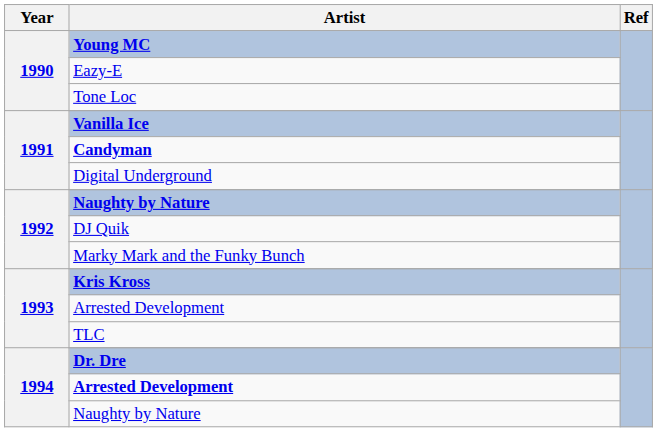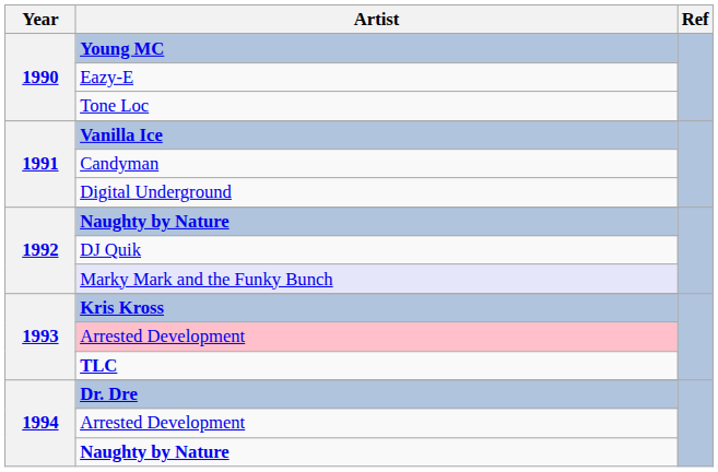Candyman | Artist: bold -> normal
Marky Mark and the Funky Bunch | Artist: no background -> lavender background
1993 / Arrested Development | Artist: no background -> pink background
TLC | Artist: normal -> bold
1994 / Arrested Development | Artist: bold -> normal
1994 / Naughty by Nature | Artist: normal -> bold
